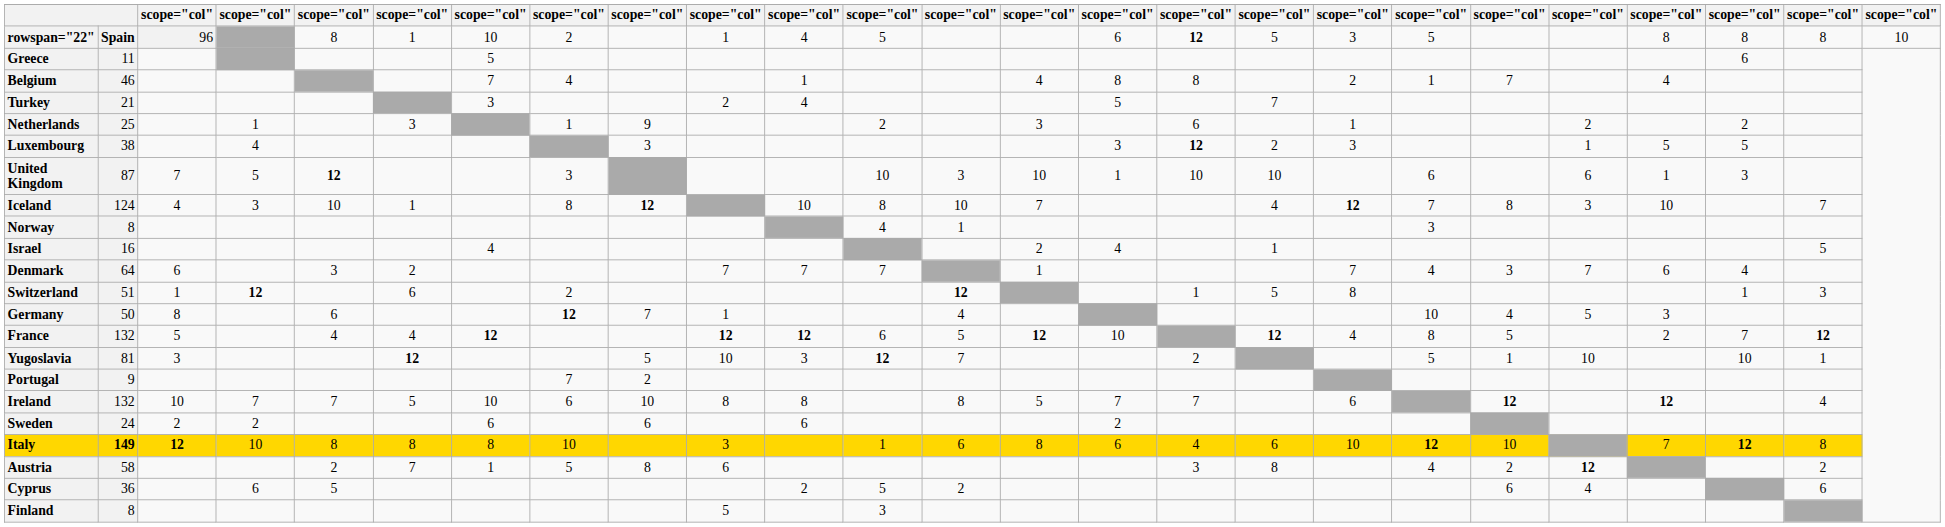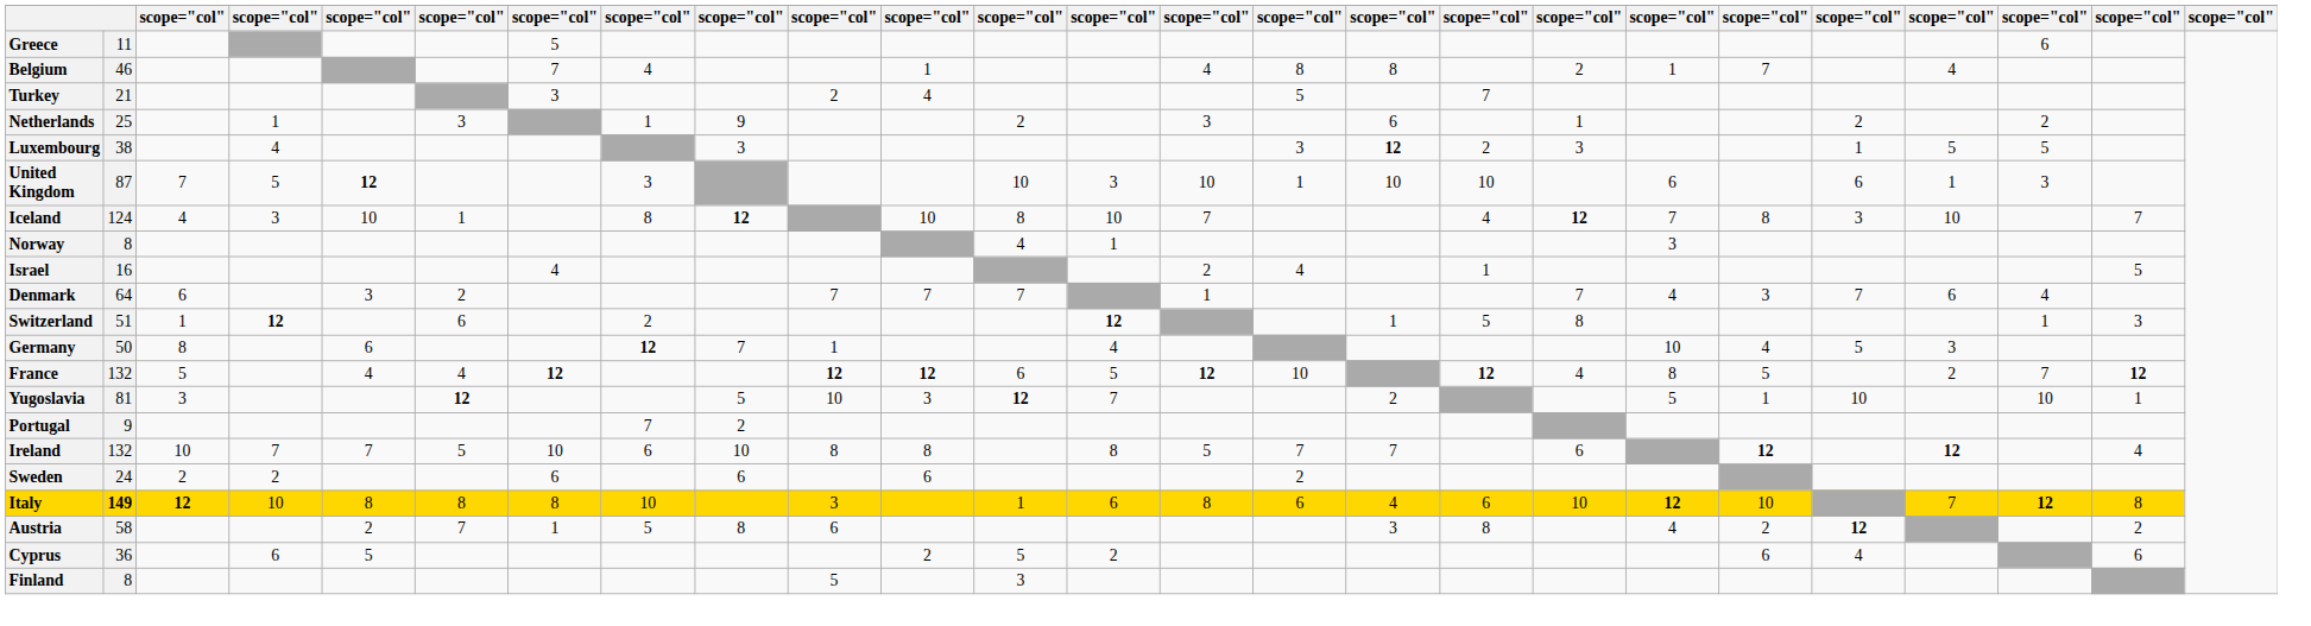- row: rowspan="22" | Spain | 96 | 8 | 1 | 10 | 2 | 1 | 4 | 5 | 6 | 12 | 5 | 3 | 5 | 8 | 8 | 8 | 10
